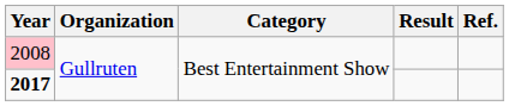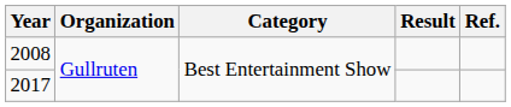2008 | Year: pink background -> no background
2017 | Year: bold -> normal
